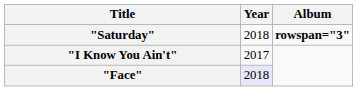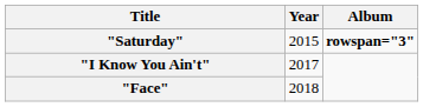"Saturday" | Year: 2018 -> 2015
"Face" | Year: lavender background -> no background
